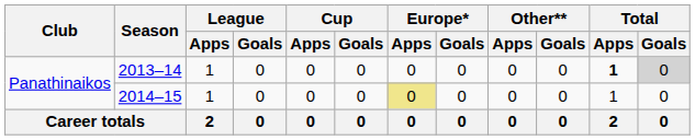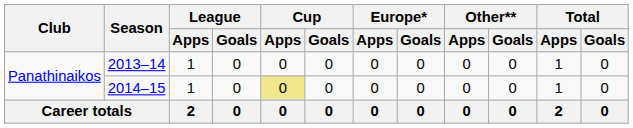2013–14 | Total / Apps: bold -> normal
2013–14 | Total / Goals: lightgrey background -> no background
2014–15 | Cup / Apps: no background -> khaki background
2014–15 | Europe* / Apps: khaki background -> no background
